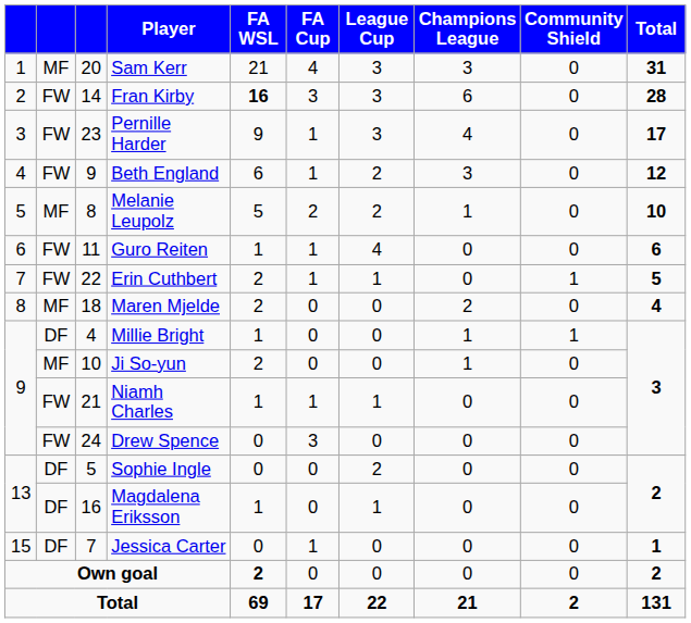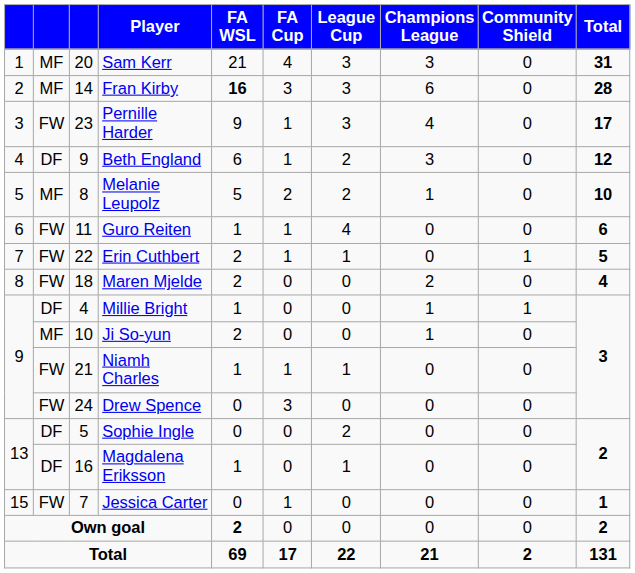Fran Kirby | column 2: FW -> MF
Beth England | column 2: FW -> DF
Maren Mjelde | column 2: MF -> FW
Jessica Carter | column 2: DF -> FW
